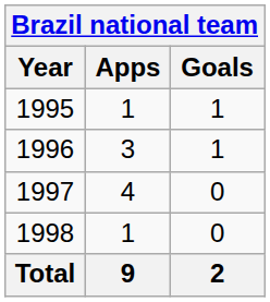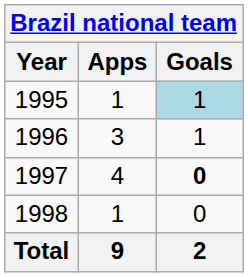1995 | Goals: no background -> lightblue background
1997 | Goals: normal -> bold
